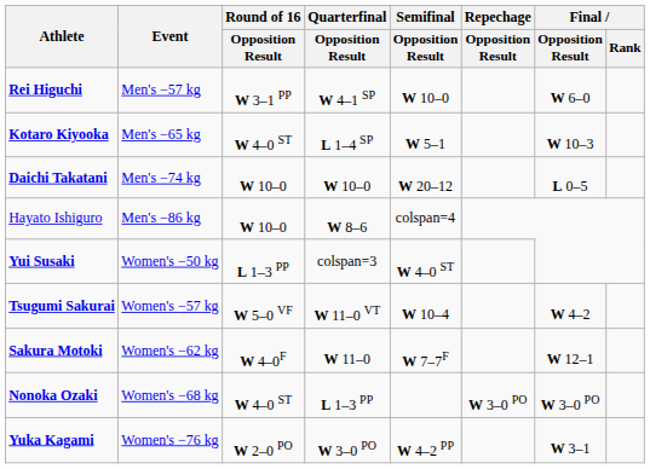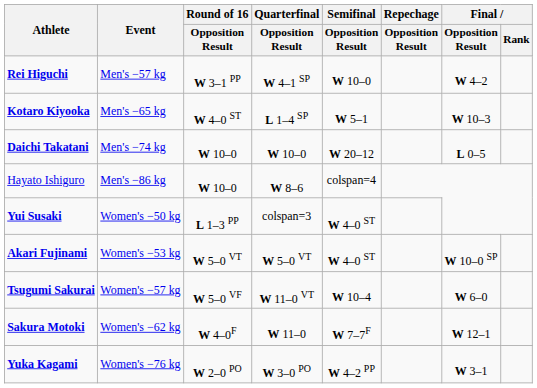Rei Higuchi | Final / Opposition Result: W 6–0 -> W 4–2
+ row: Akari Fujinami | Women's −53 kg | W 5–0 VT | W 5–0 VT | W 4–0 ST | W 10–0 SP
Tsugumi Sakurai | Final / Opposition Result: W 4–2 -> W 6–0
- row: Nonoka Ozaki | Women's −68 kg | W 4–0 ST | L 1–3 PP | W 3–0 PO | W 3–0 PO
